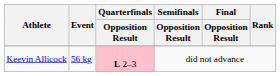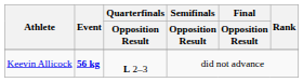Keevin Allicock | Event: normal -> bold
Keevin Allicock | Quarterfinals / Opposition Result: pink background -> no background
